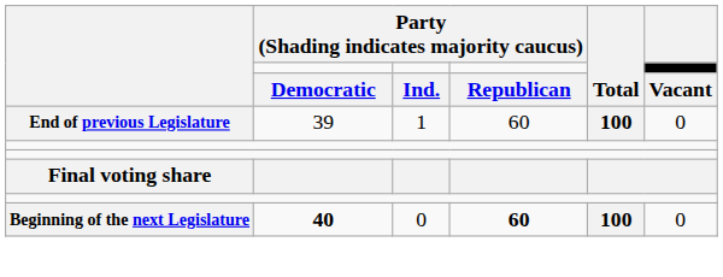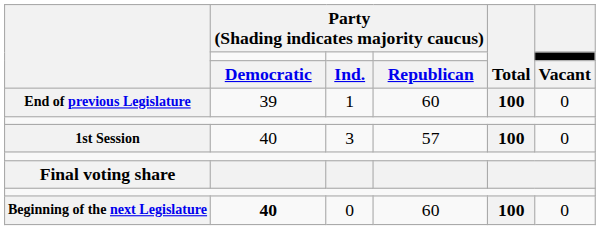+ row: 1st Session | 40 | 3 | 57 | 100 | 0
Beginning of the next Legislature | column 4: bold -> normal
